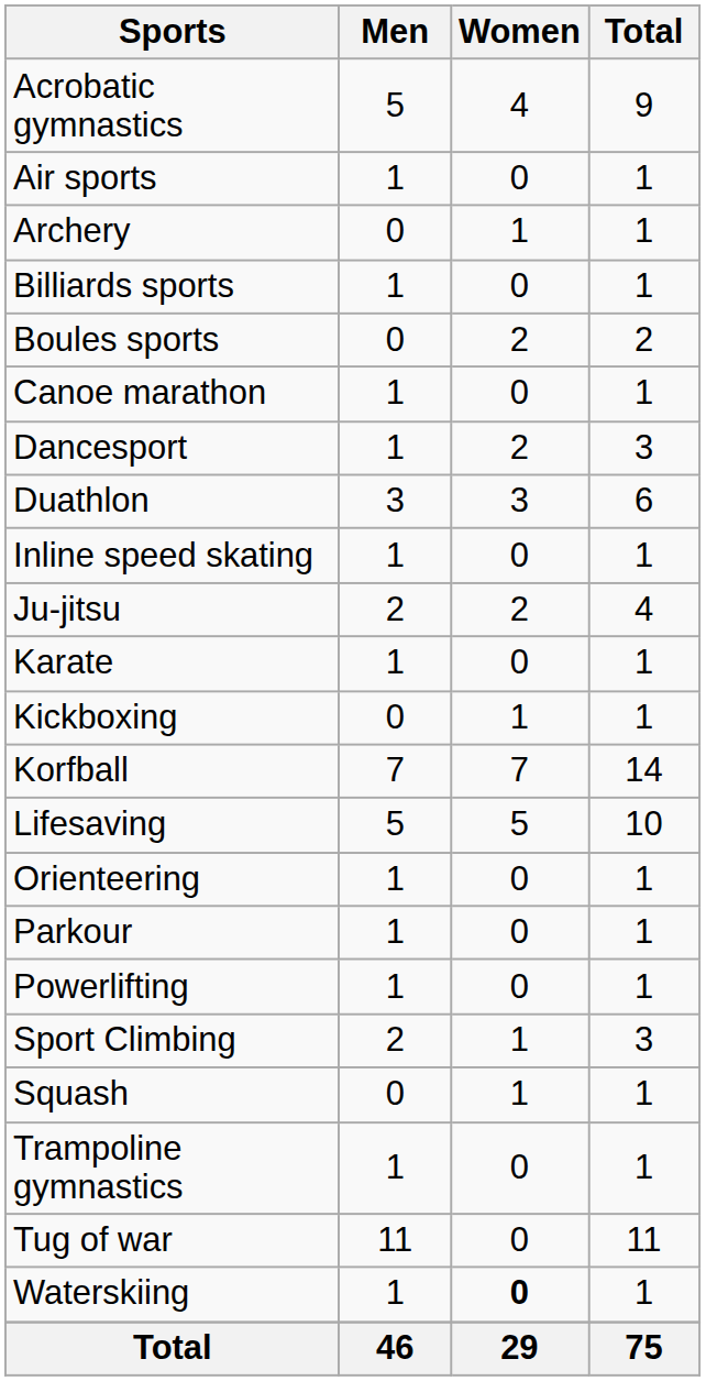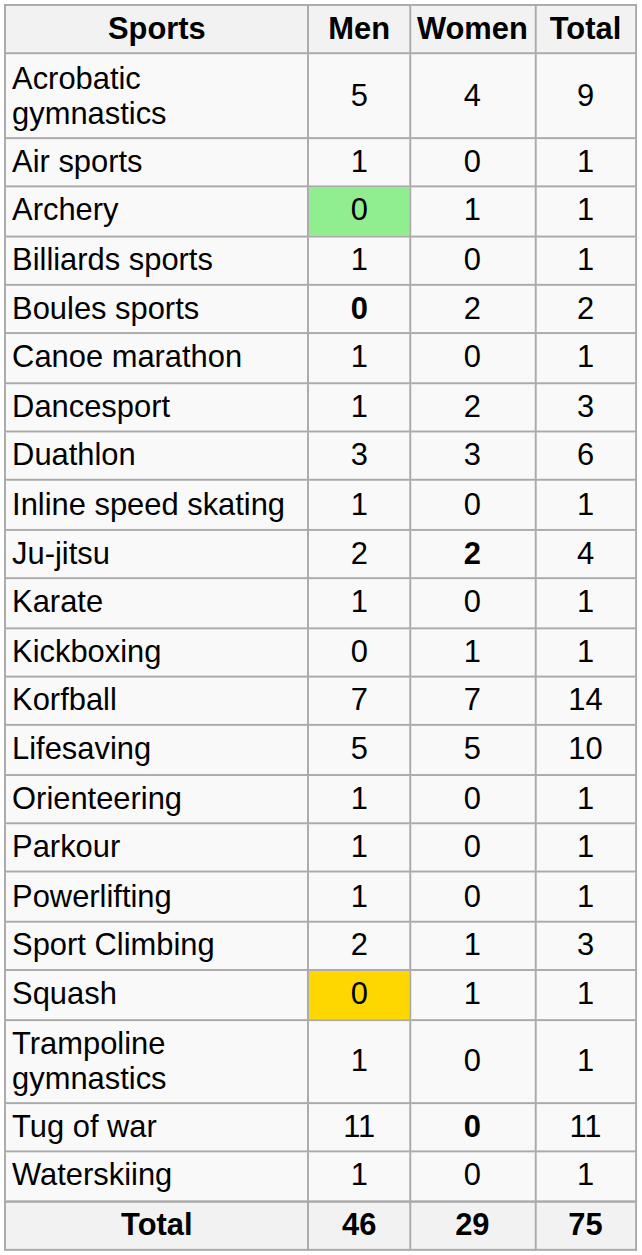Archery | Men: no background -> lightgreen background
Boules sports | Men: normal -> bold
Ju-jitsu | Women: normal -> bold
Squash | Men: no background -> gold background
Tug of war | Women: normal -> bold
Waterskiing | Women: bold -> normal
